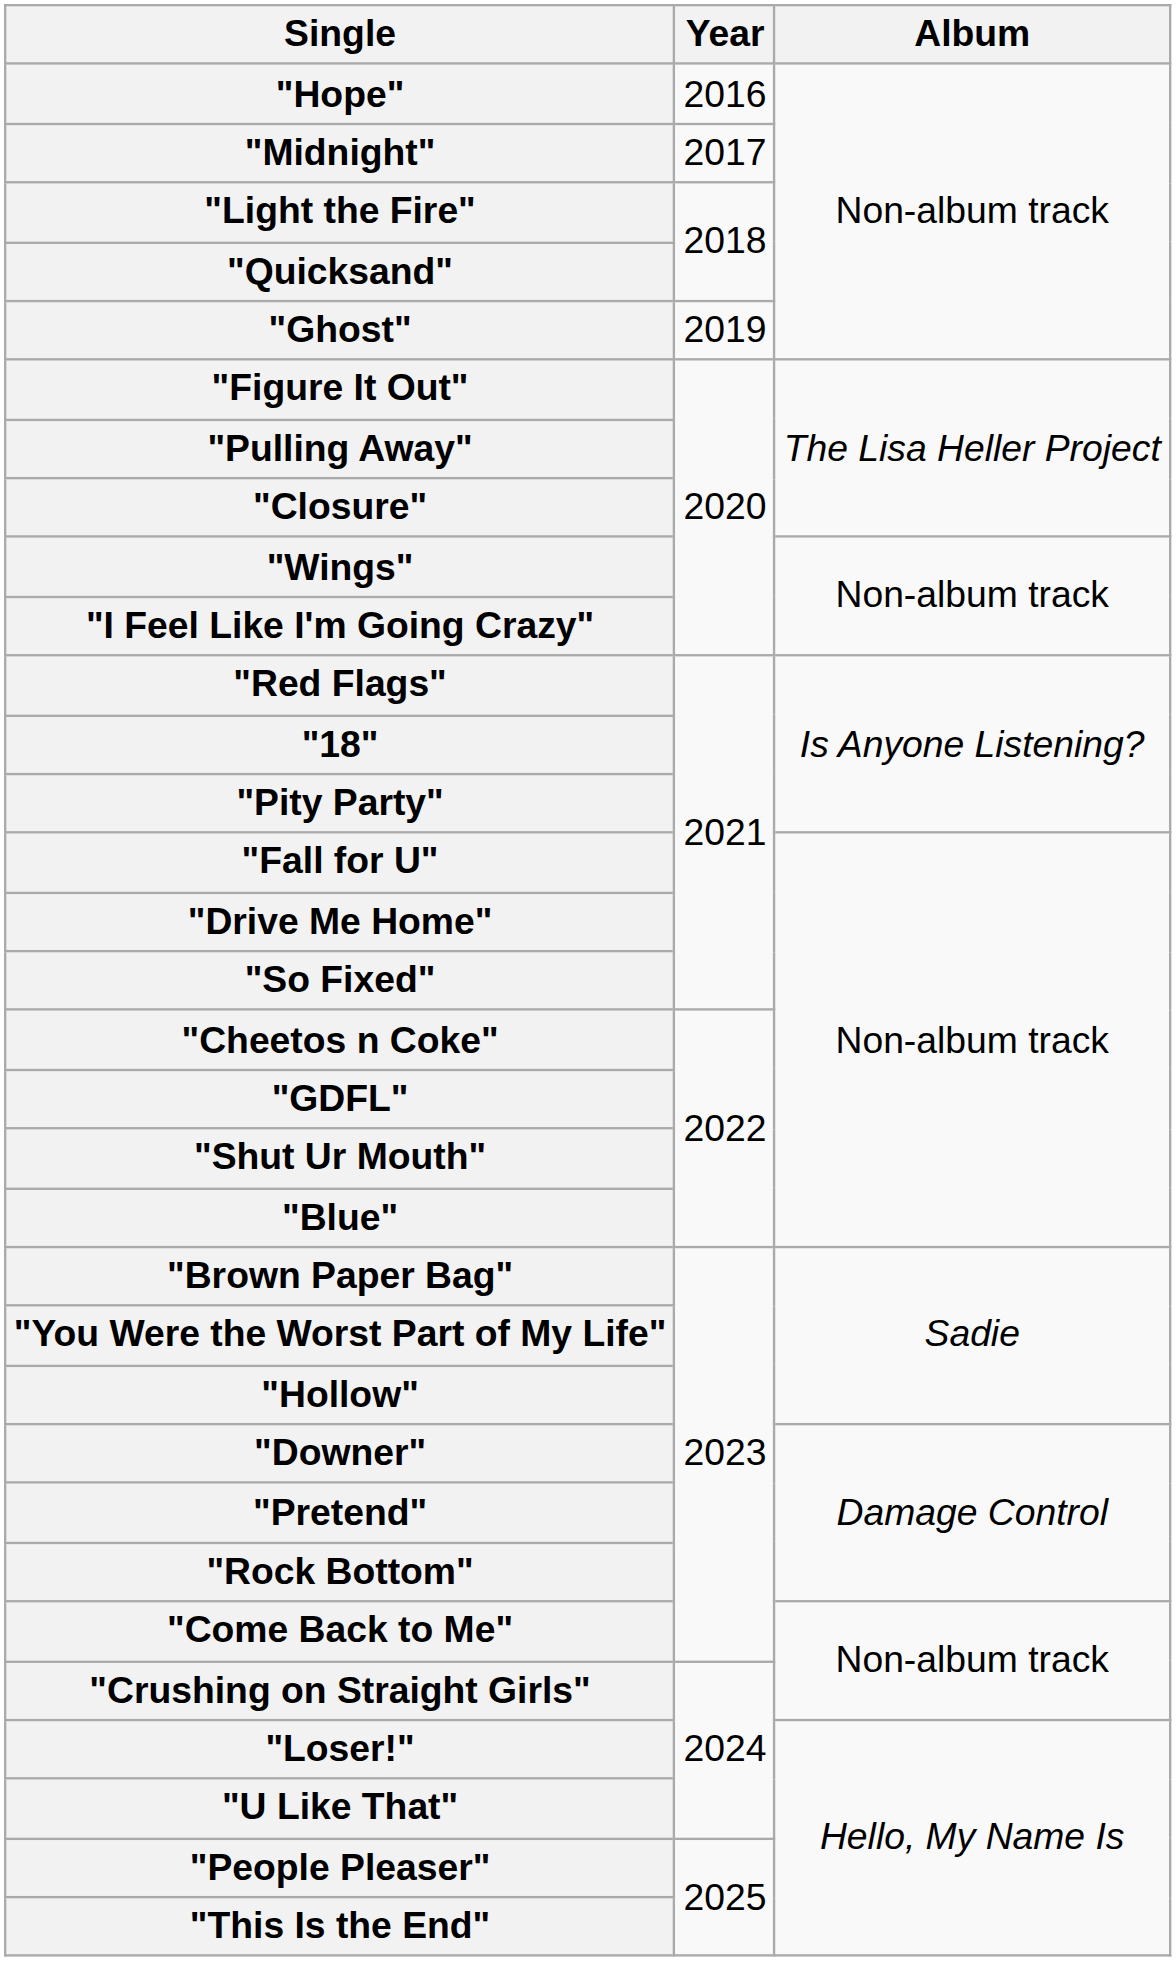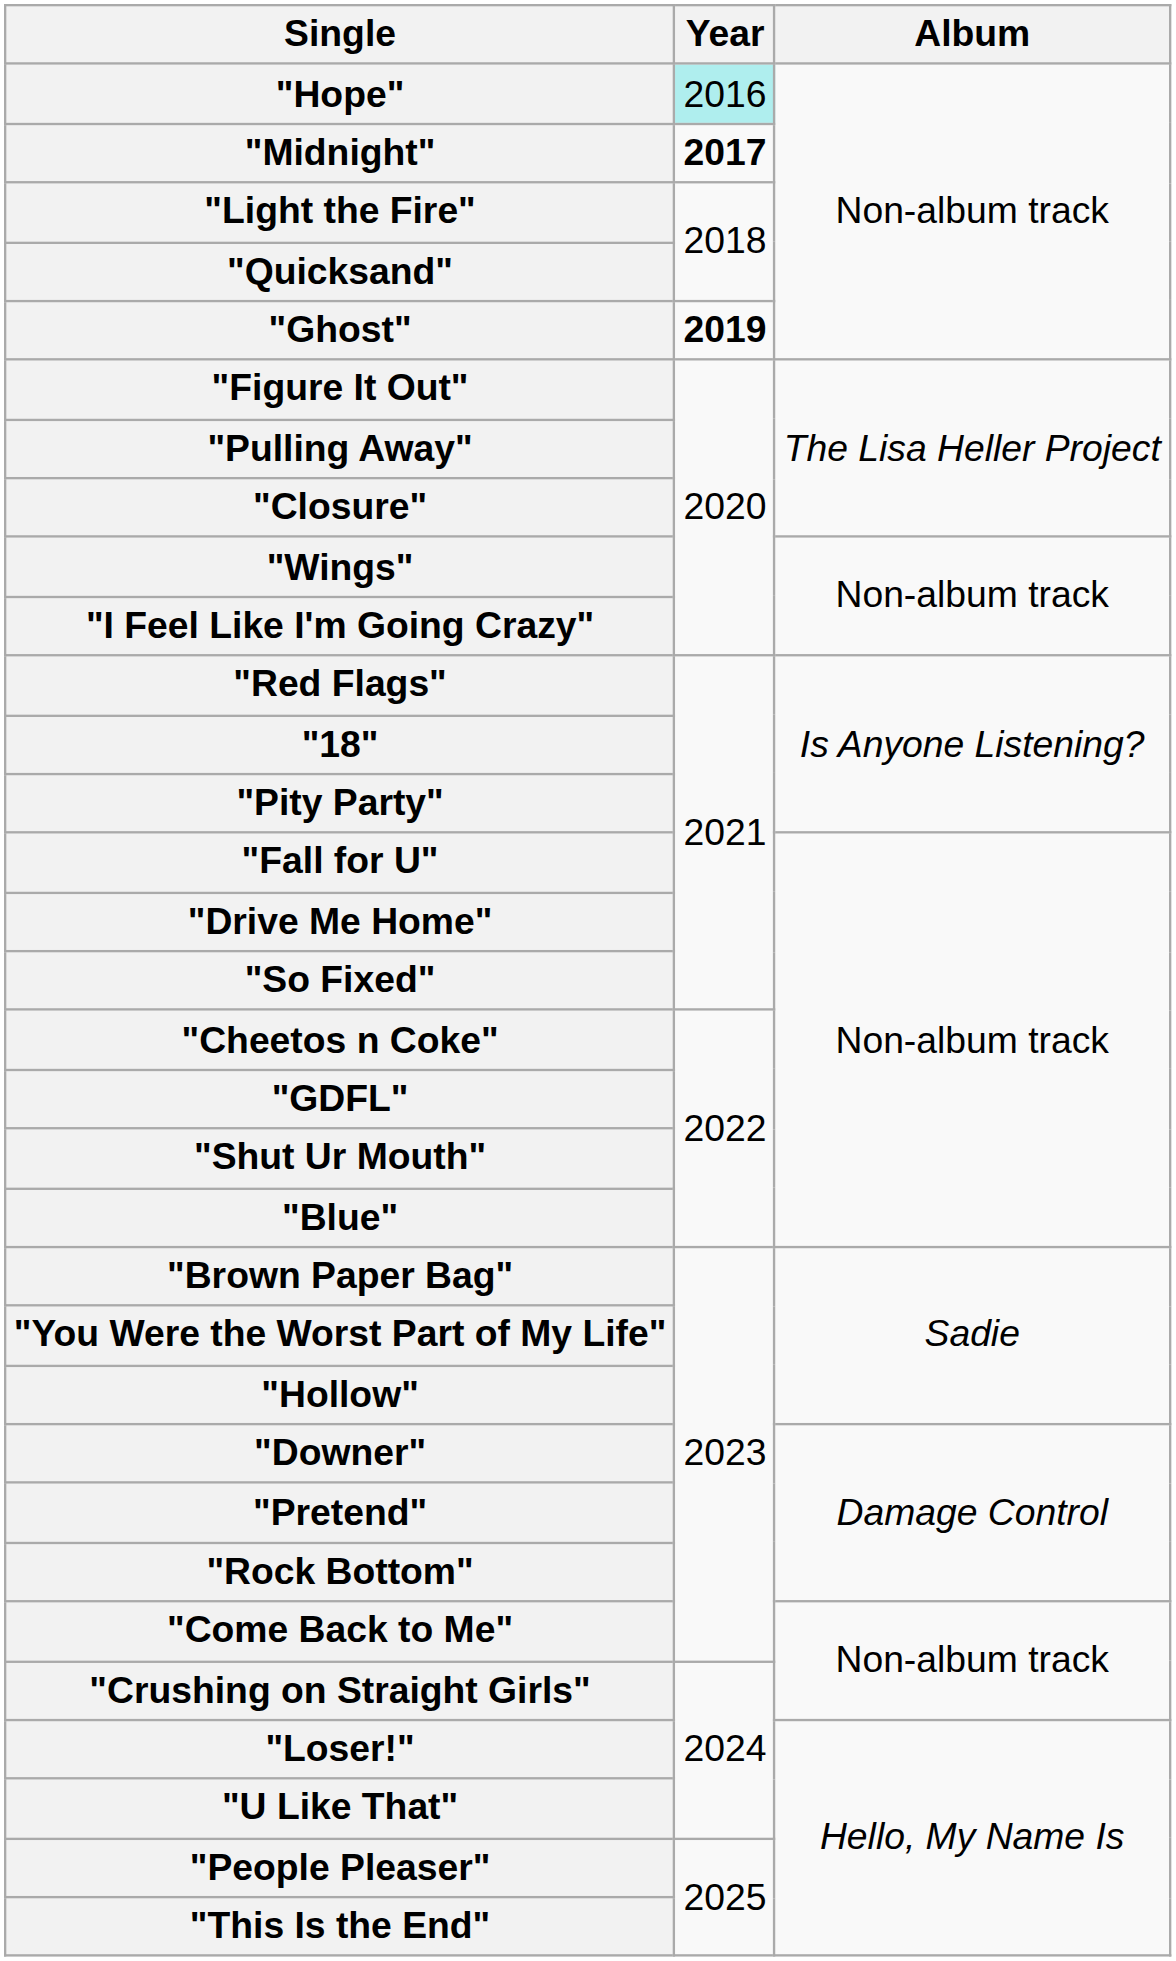"Hope" | Year: no background -> paleturquoise background
"Midnight" | Year: normal -> bold
"Ghost" | Year: normal -> bold
